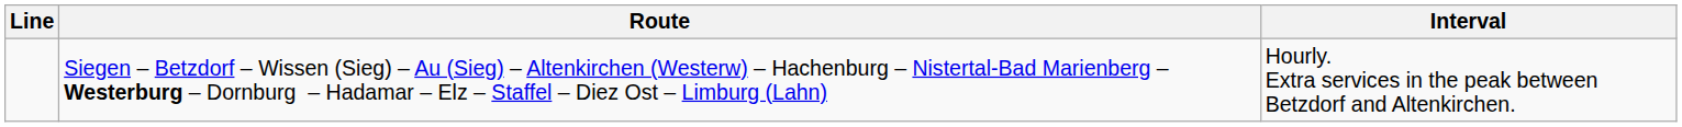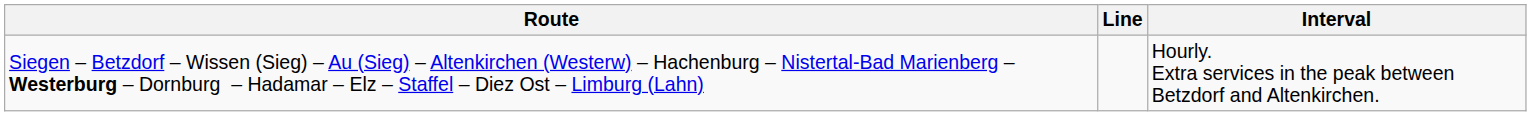columns swapped: Line <-> Route
